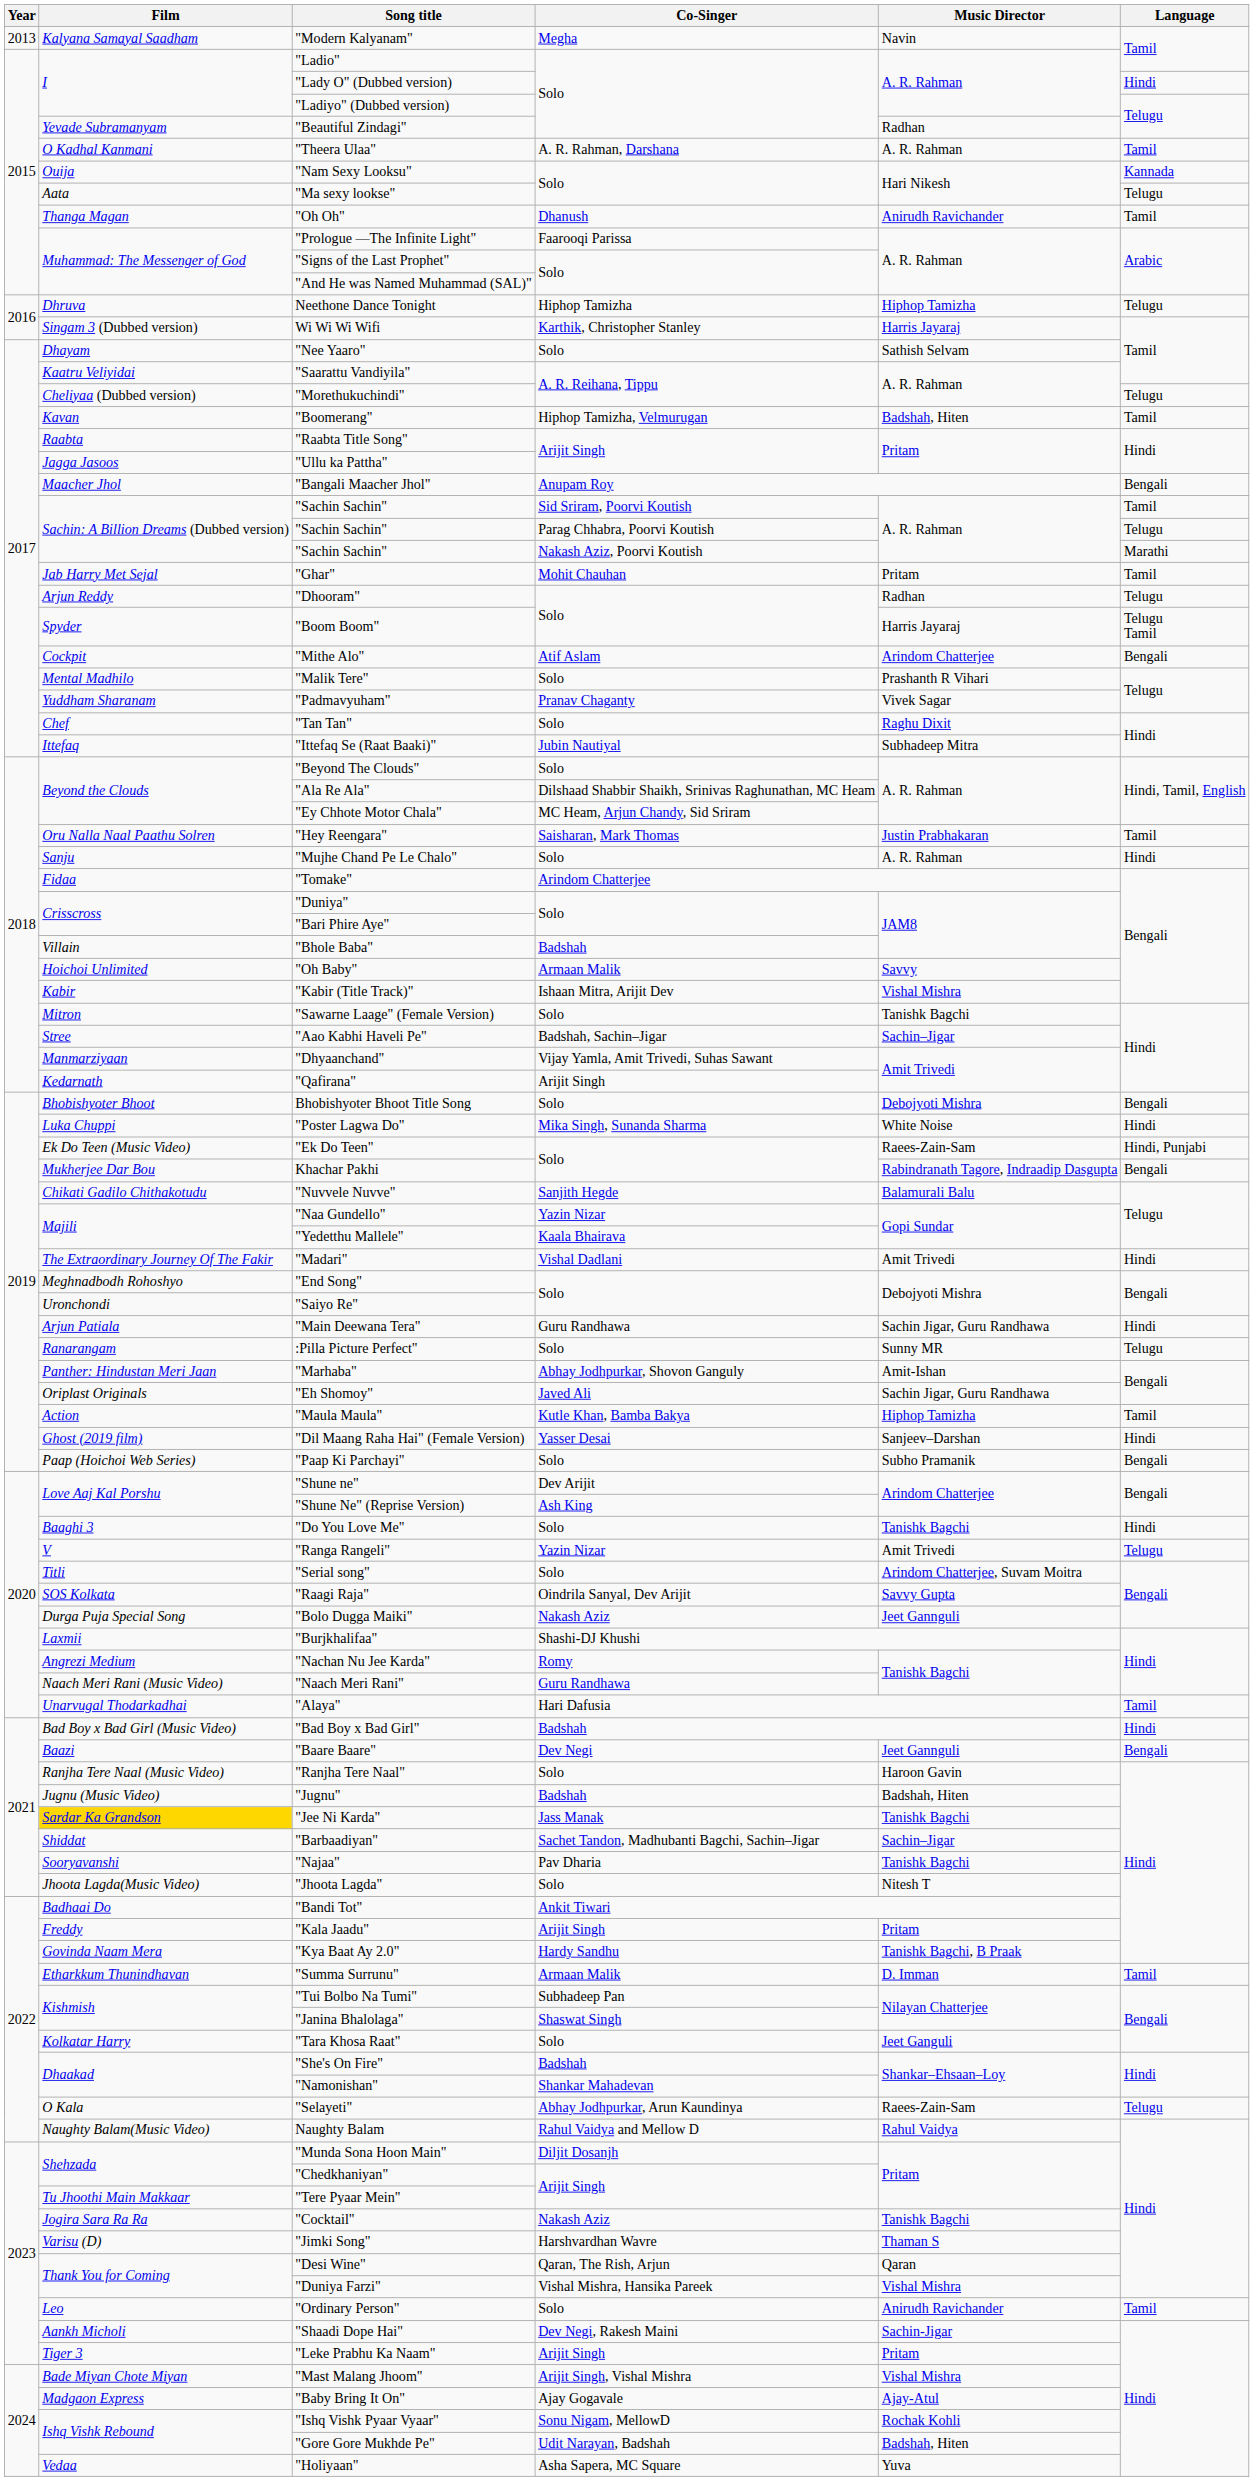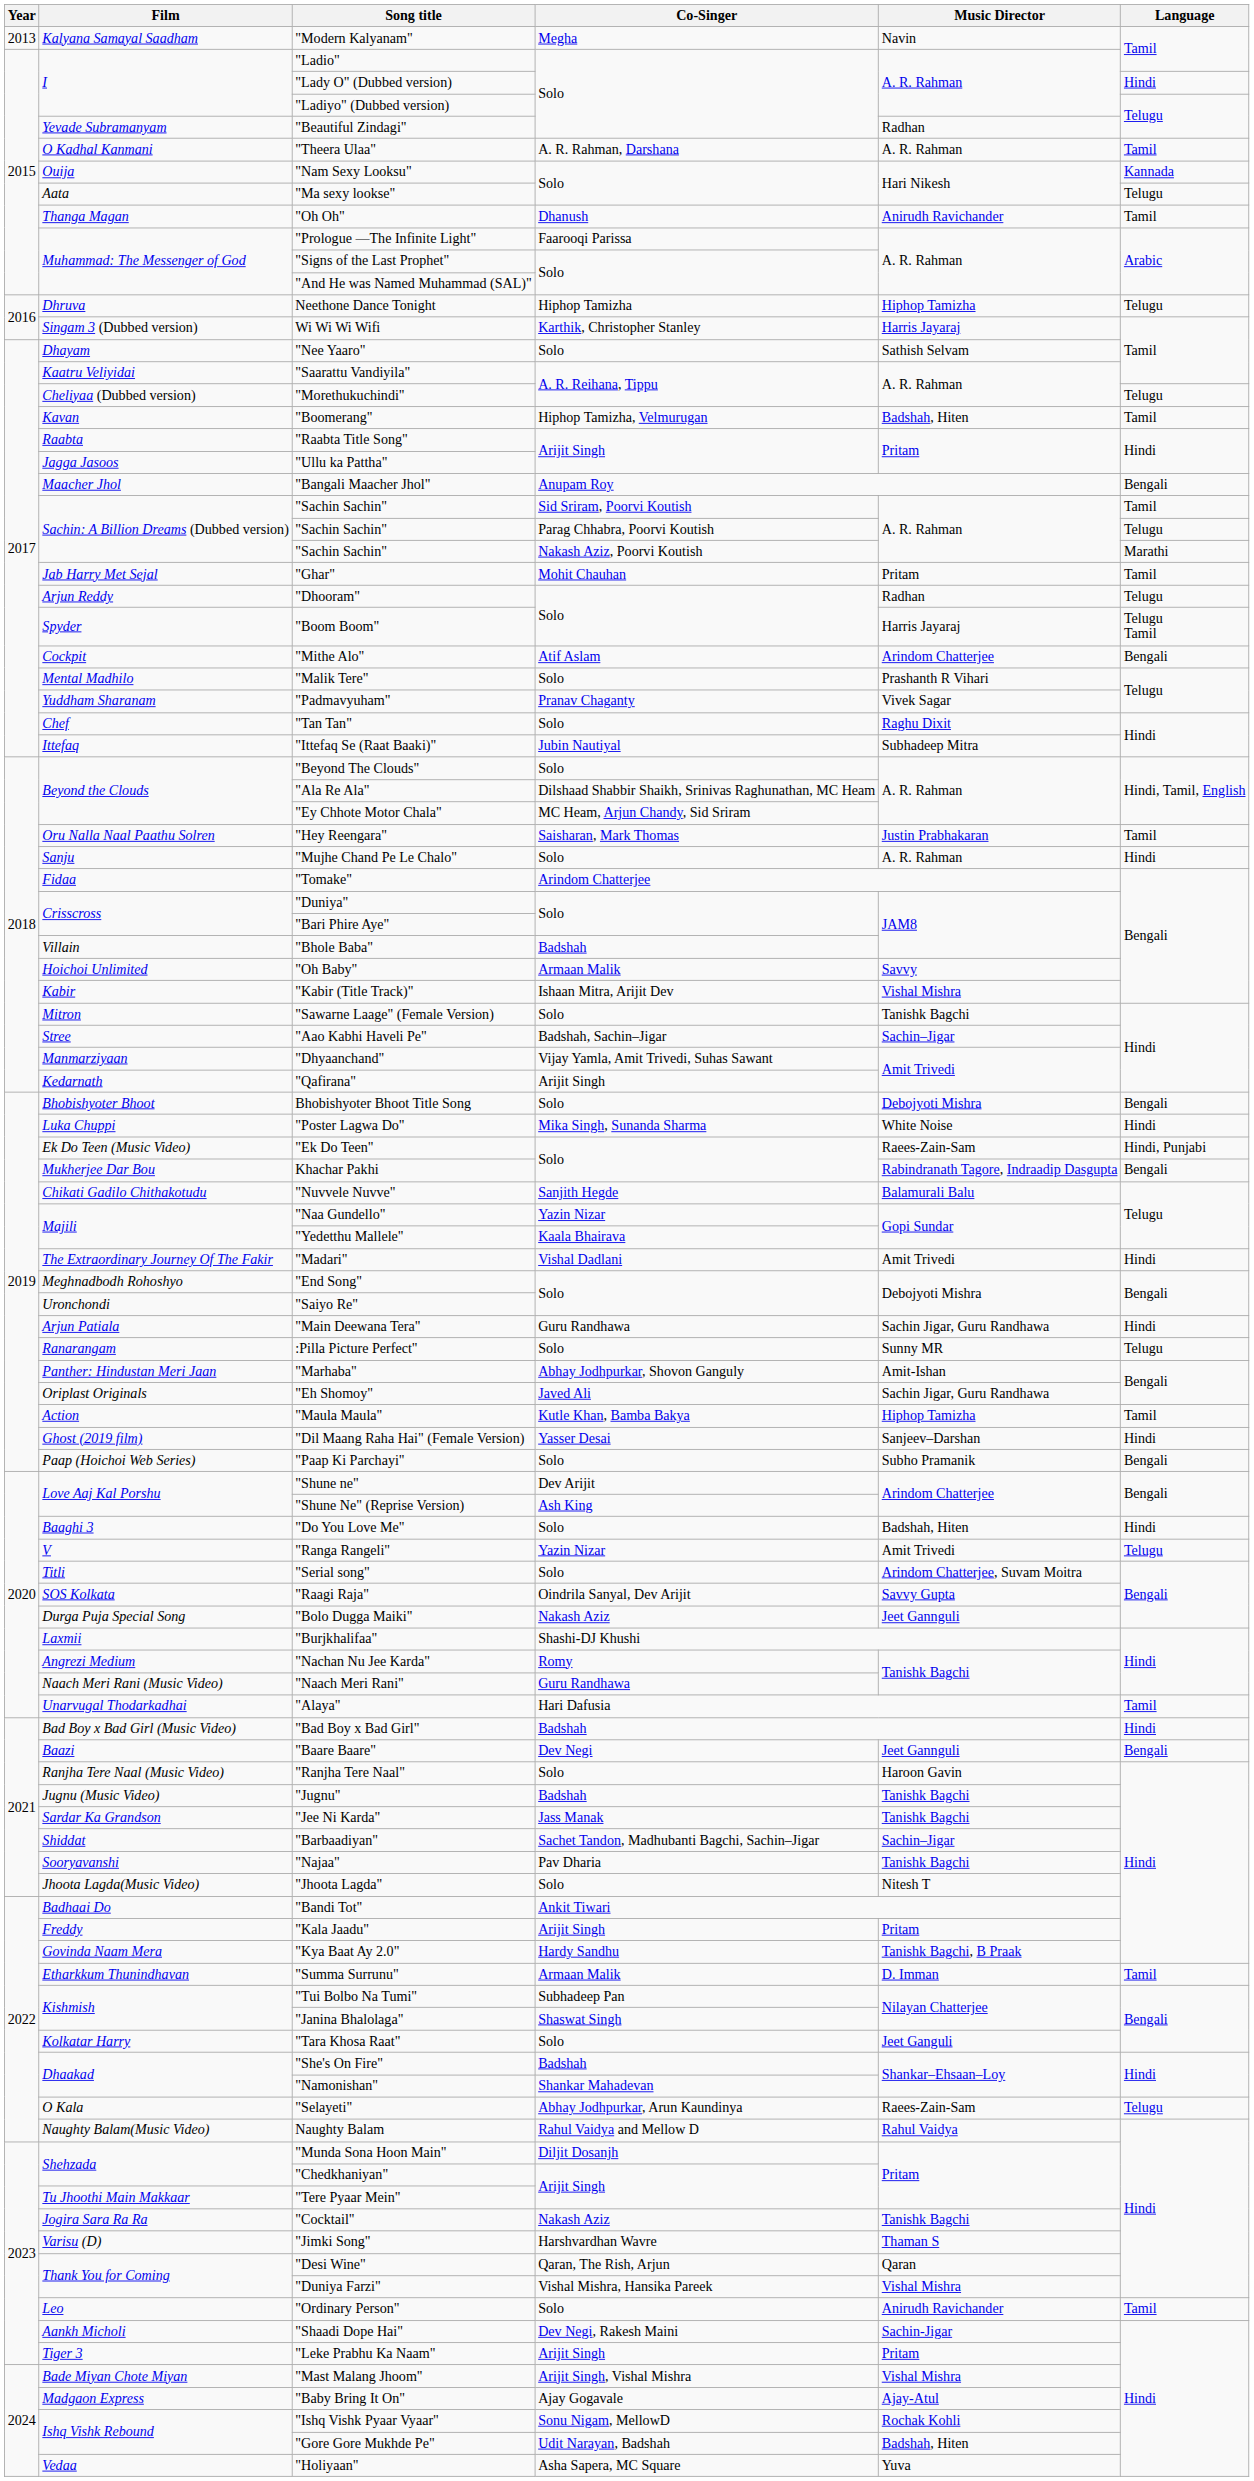"Do You Love Me" | Music Director: Tanishk Bagchi -> Badshah, Hiten
"Jugnu" | Music Director: Badshah, Hiten -> Tanishk Bagchi
"Jee Ni Karda" | Film: gold background -> no background
